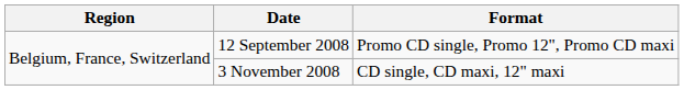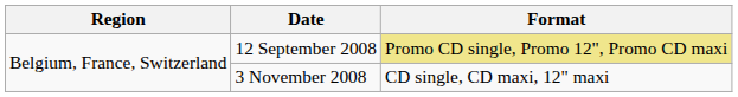12 September 2008 | Format: no background -> khaki background
